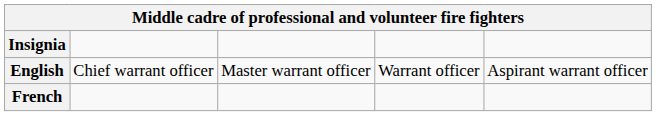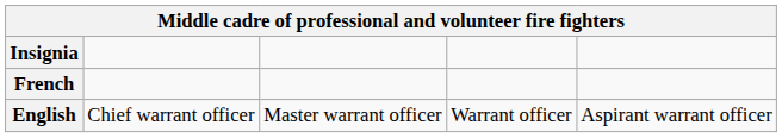rows swapped: French <-> English
